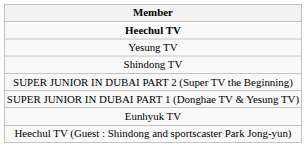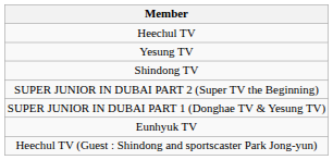row 2 | column 1: bold -> normal
